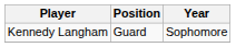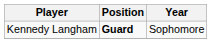Kennedy Langham | Position: normal -> bold
